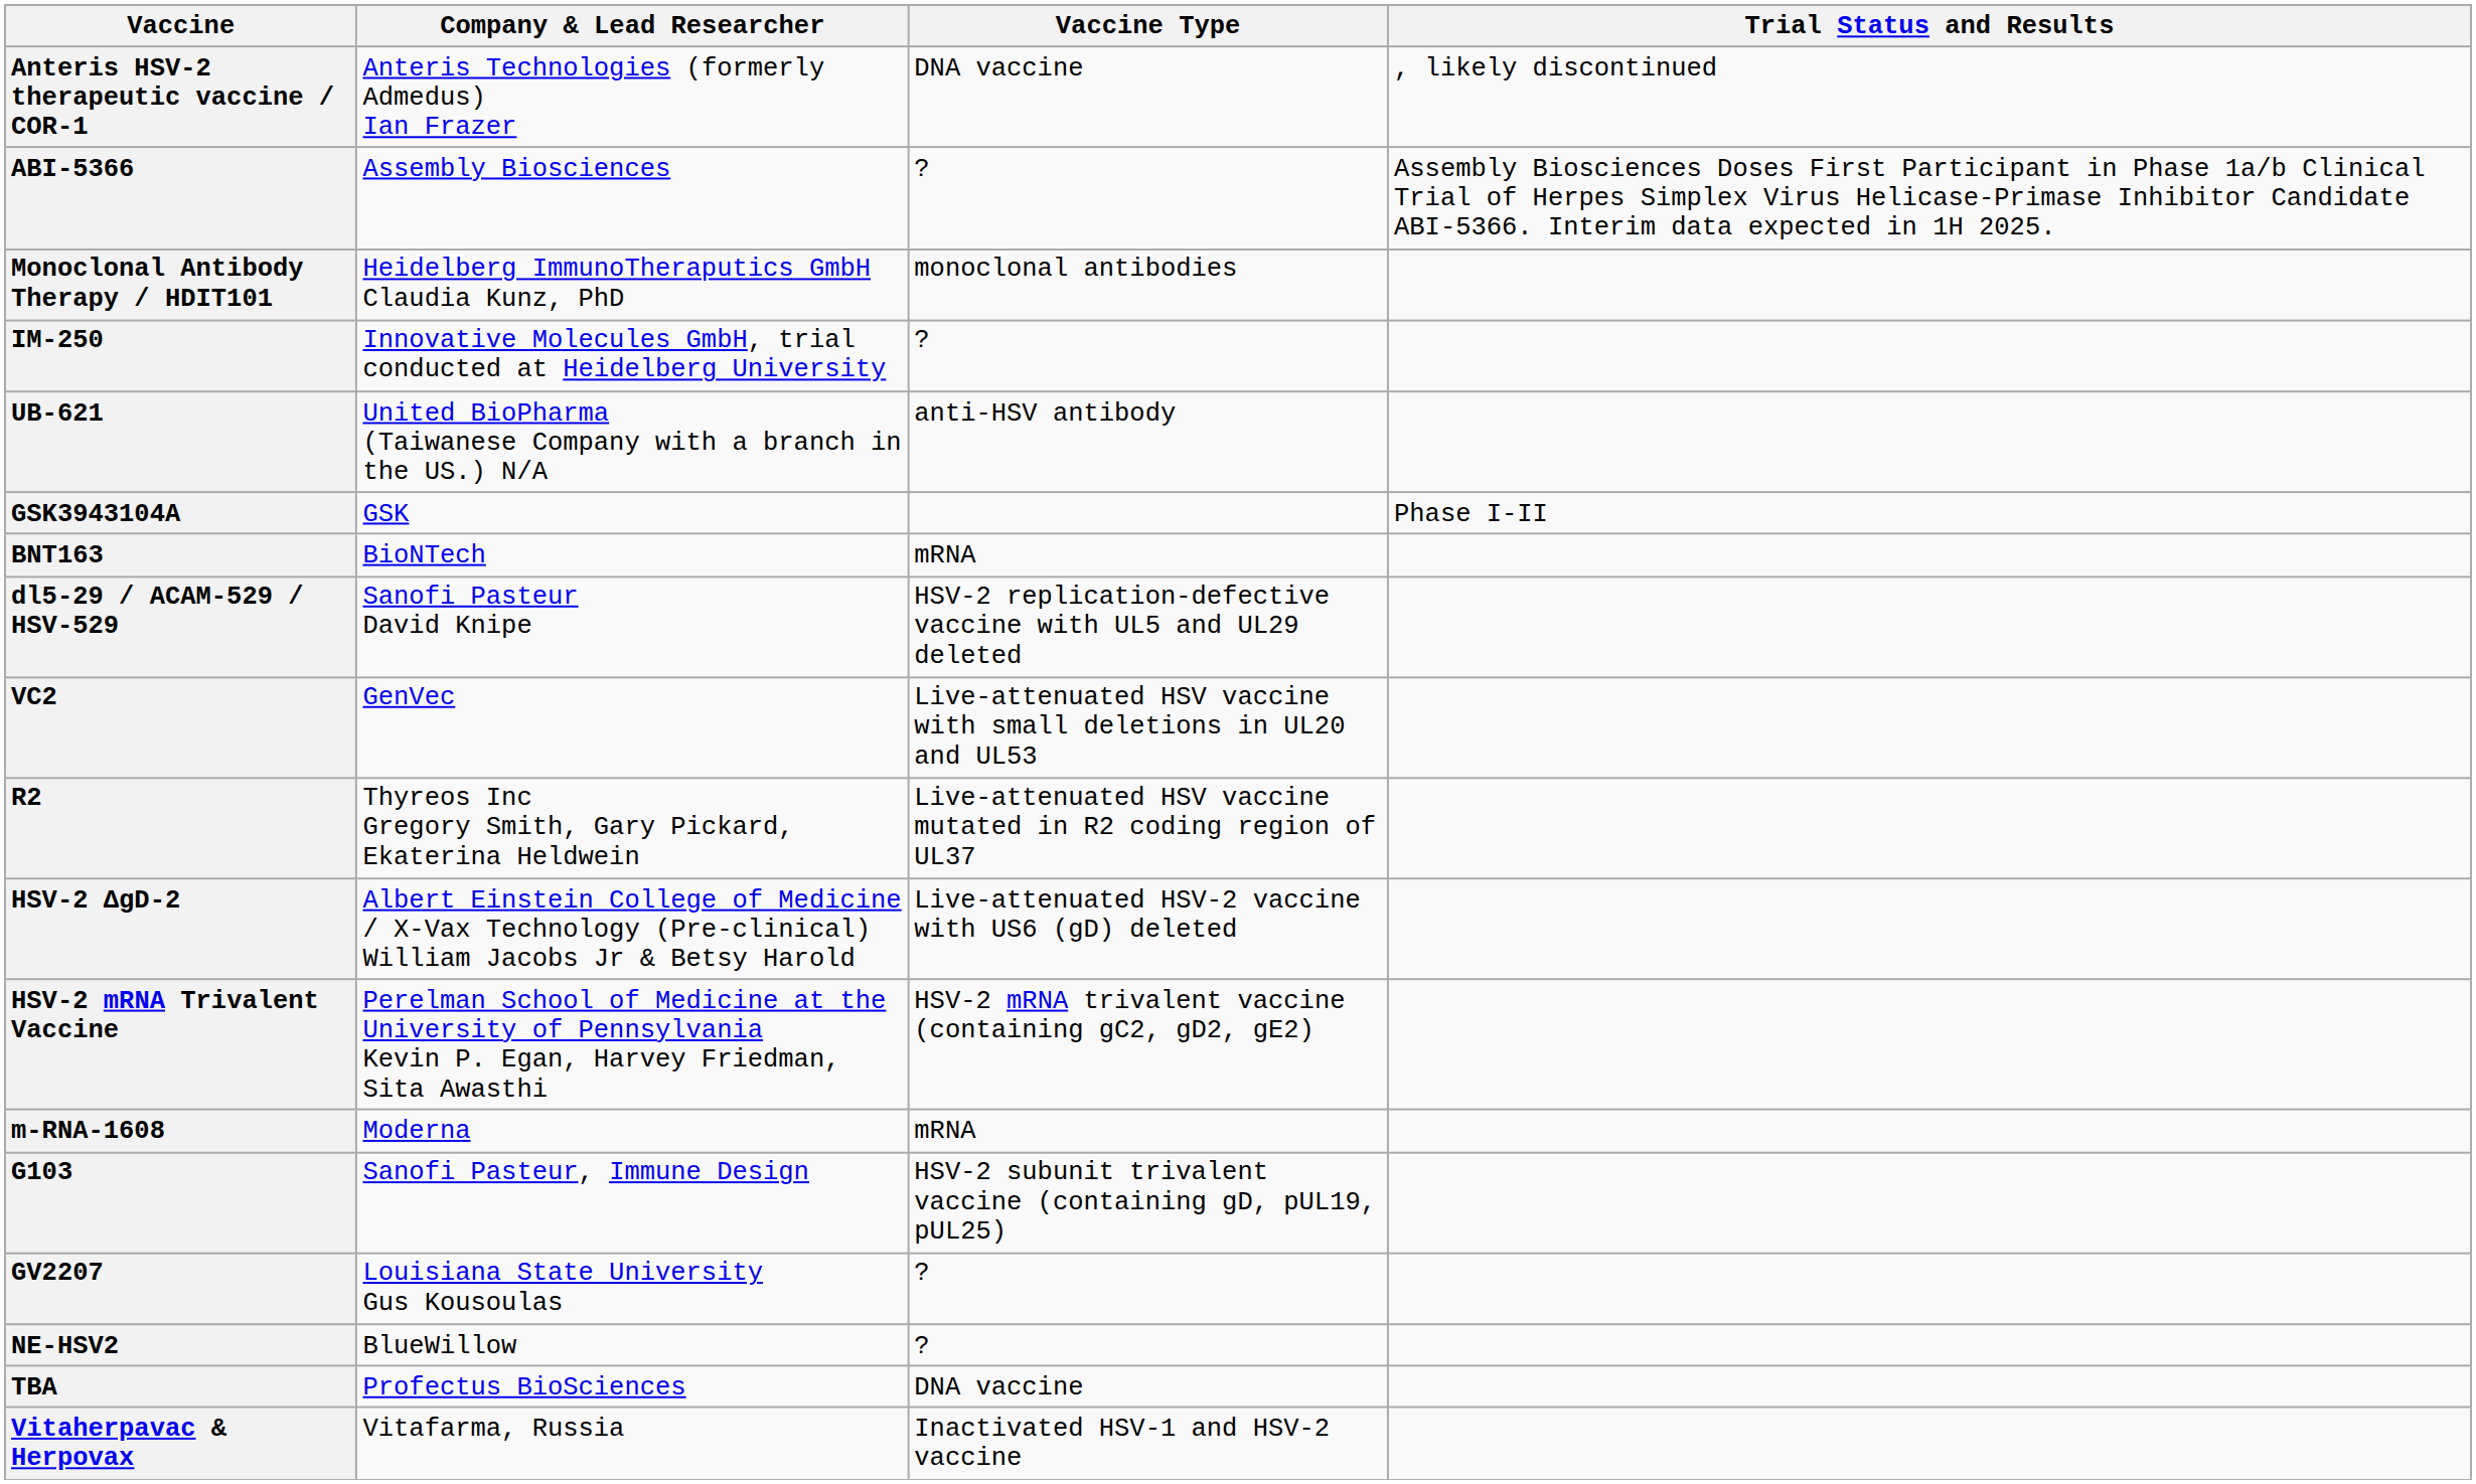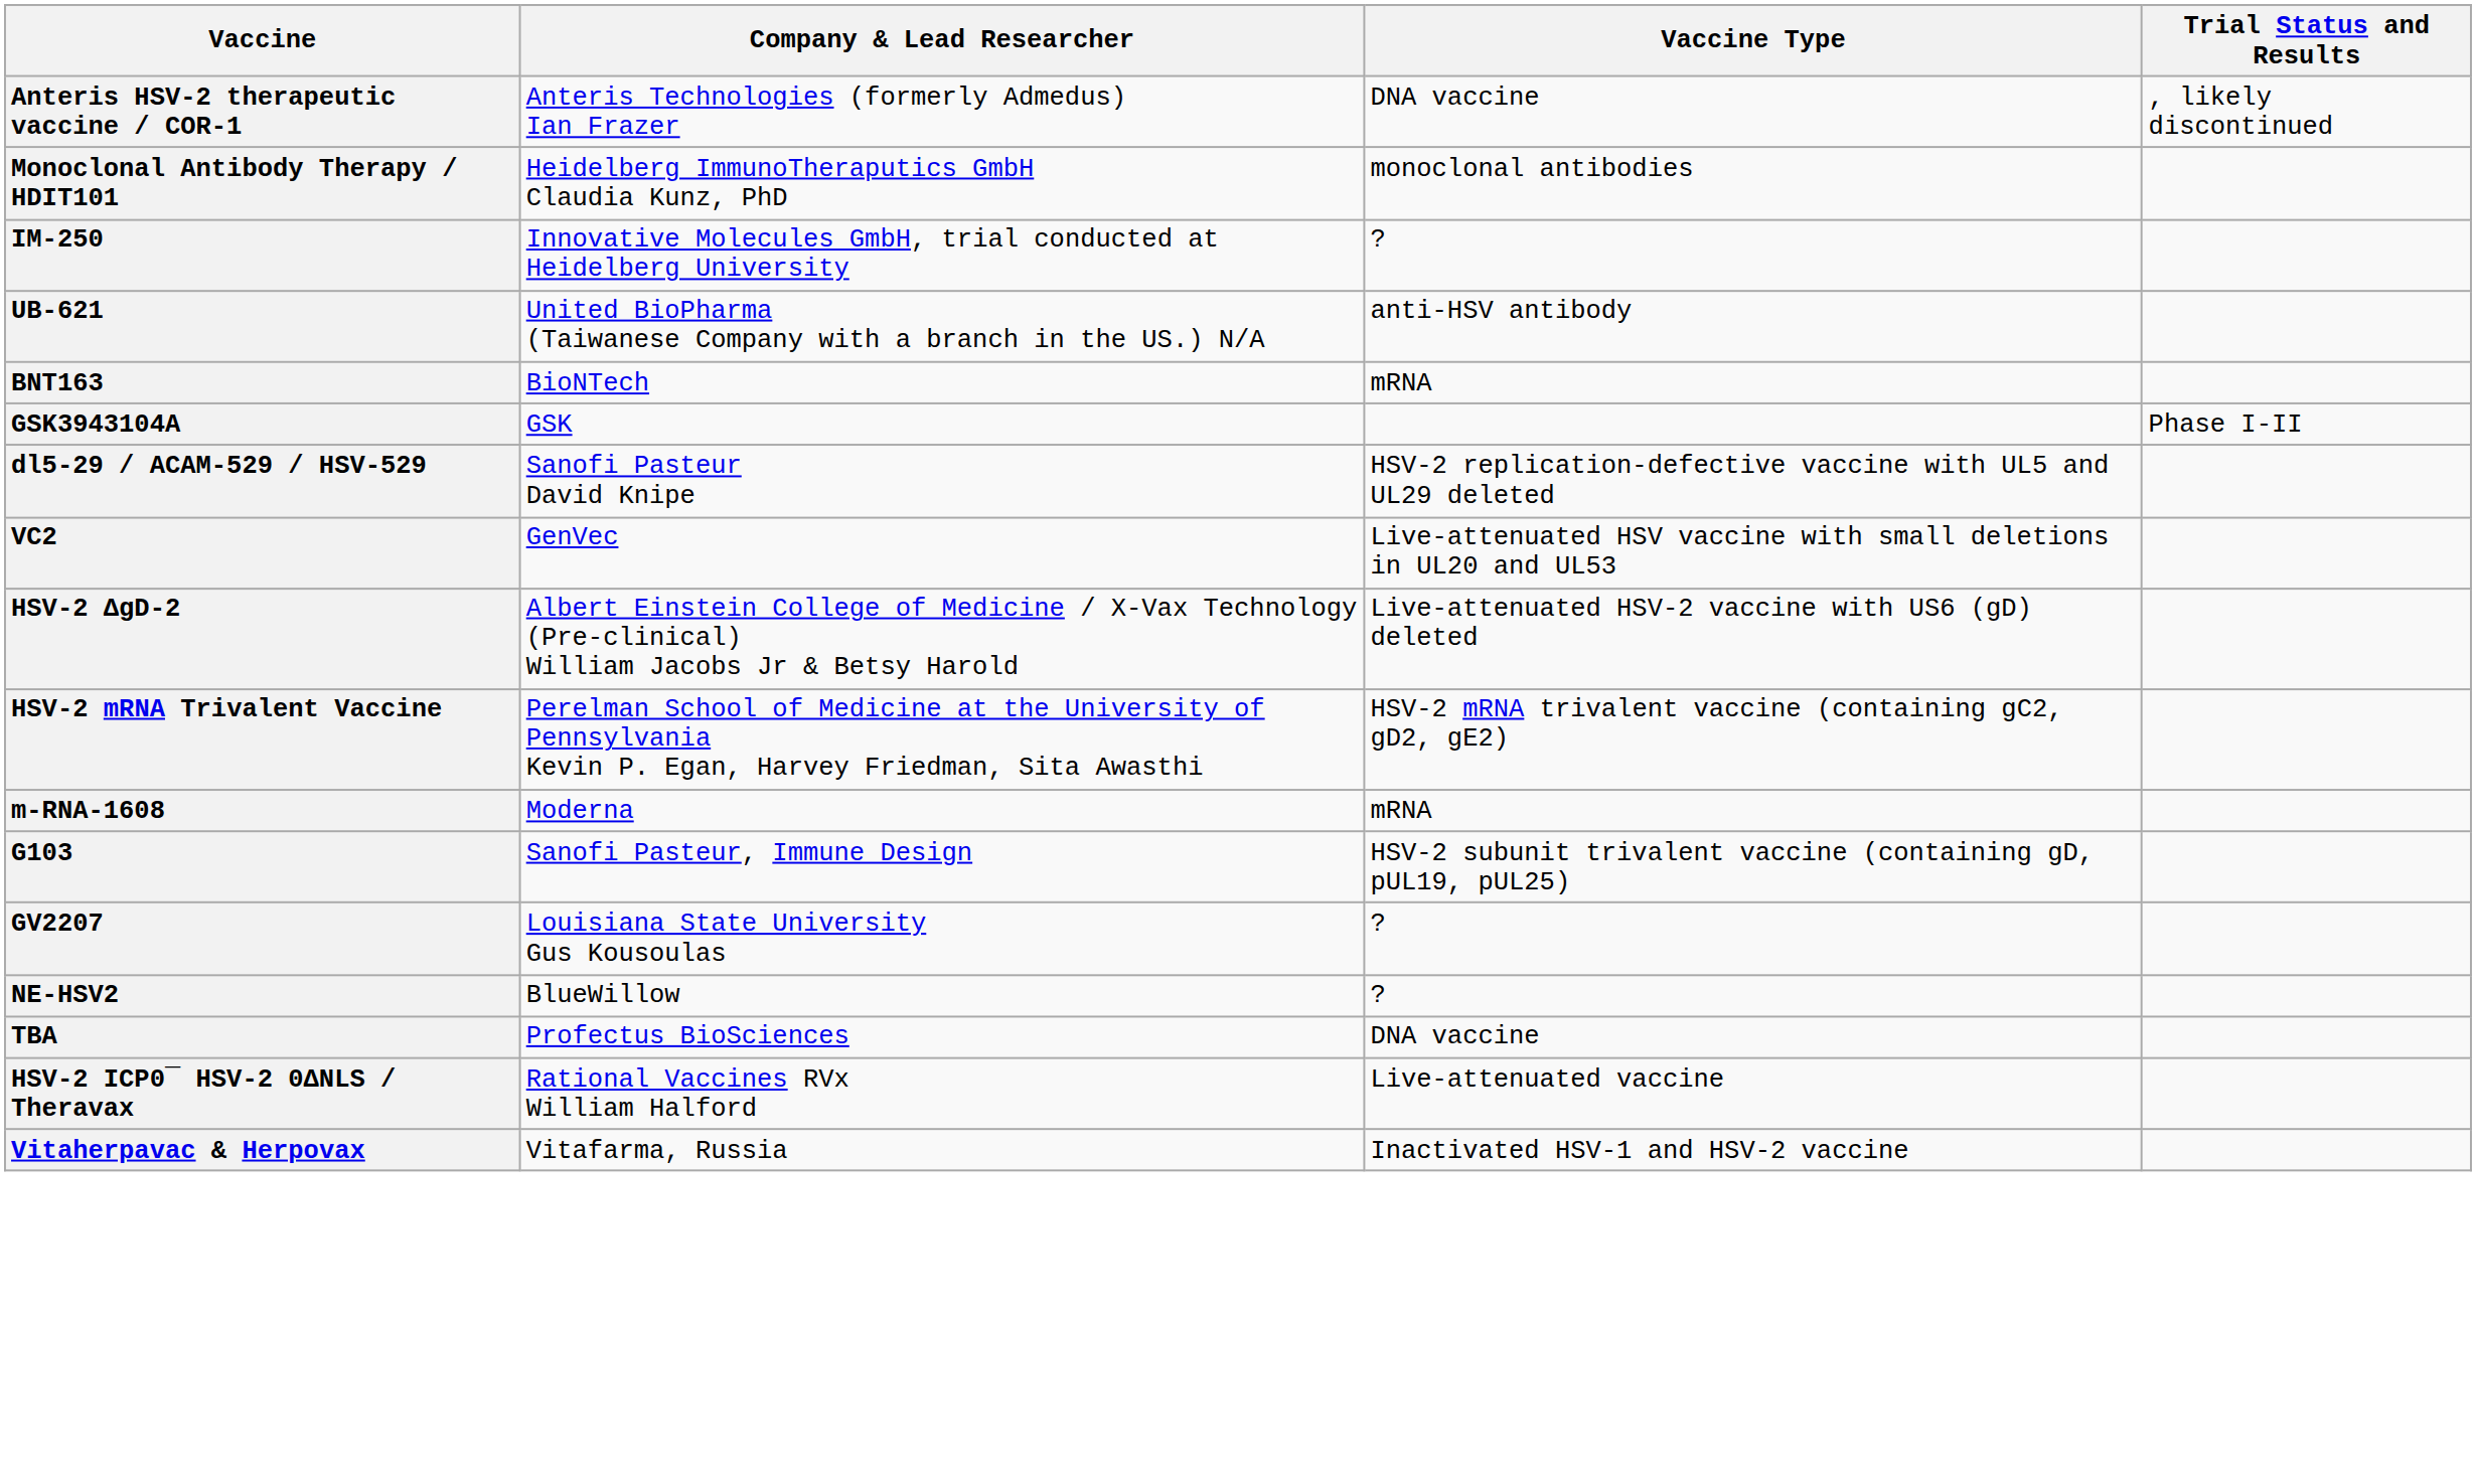- row: ABI-5366 | Assembly Biosciences | ? | Assembly Biosciences Doses First Participant in Phase 1a/b Clinical Trial of Herpes Simplex Virus Helicase-Primase Inhibitor Candidate ABI-5366. Interim data expected in 1H 2025.
rows swapped: GSK3943104A <-> BNT163
- row: R2 | Thyreos Inc Gregory Smith, Gary Pickard, Ekaterina Heldwein | Live-attenuated HSV vaccine mutated in R2 coding region of UL37
+ row: HSV-2 ICP0‾ HSV-2 0ΔNLS / Theravax | Rational Vaccines RVx William Halford | Live-attenuated vaccine
